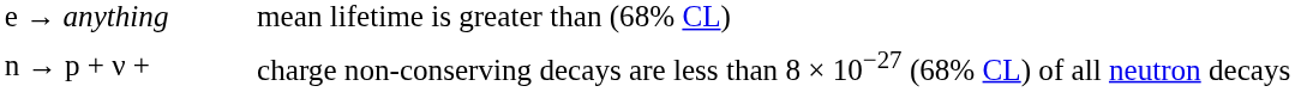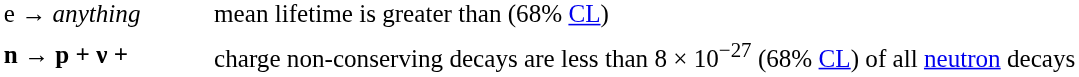row 2 | column 1: normal -> bold
